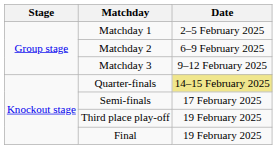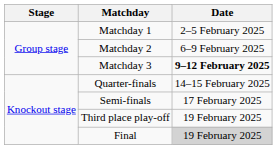Matchday 3 | Date: normal -> bold
Quarter-finals | Date: khaki background -> no background
Final | Date: no background -> lightgrey background
